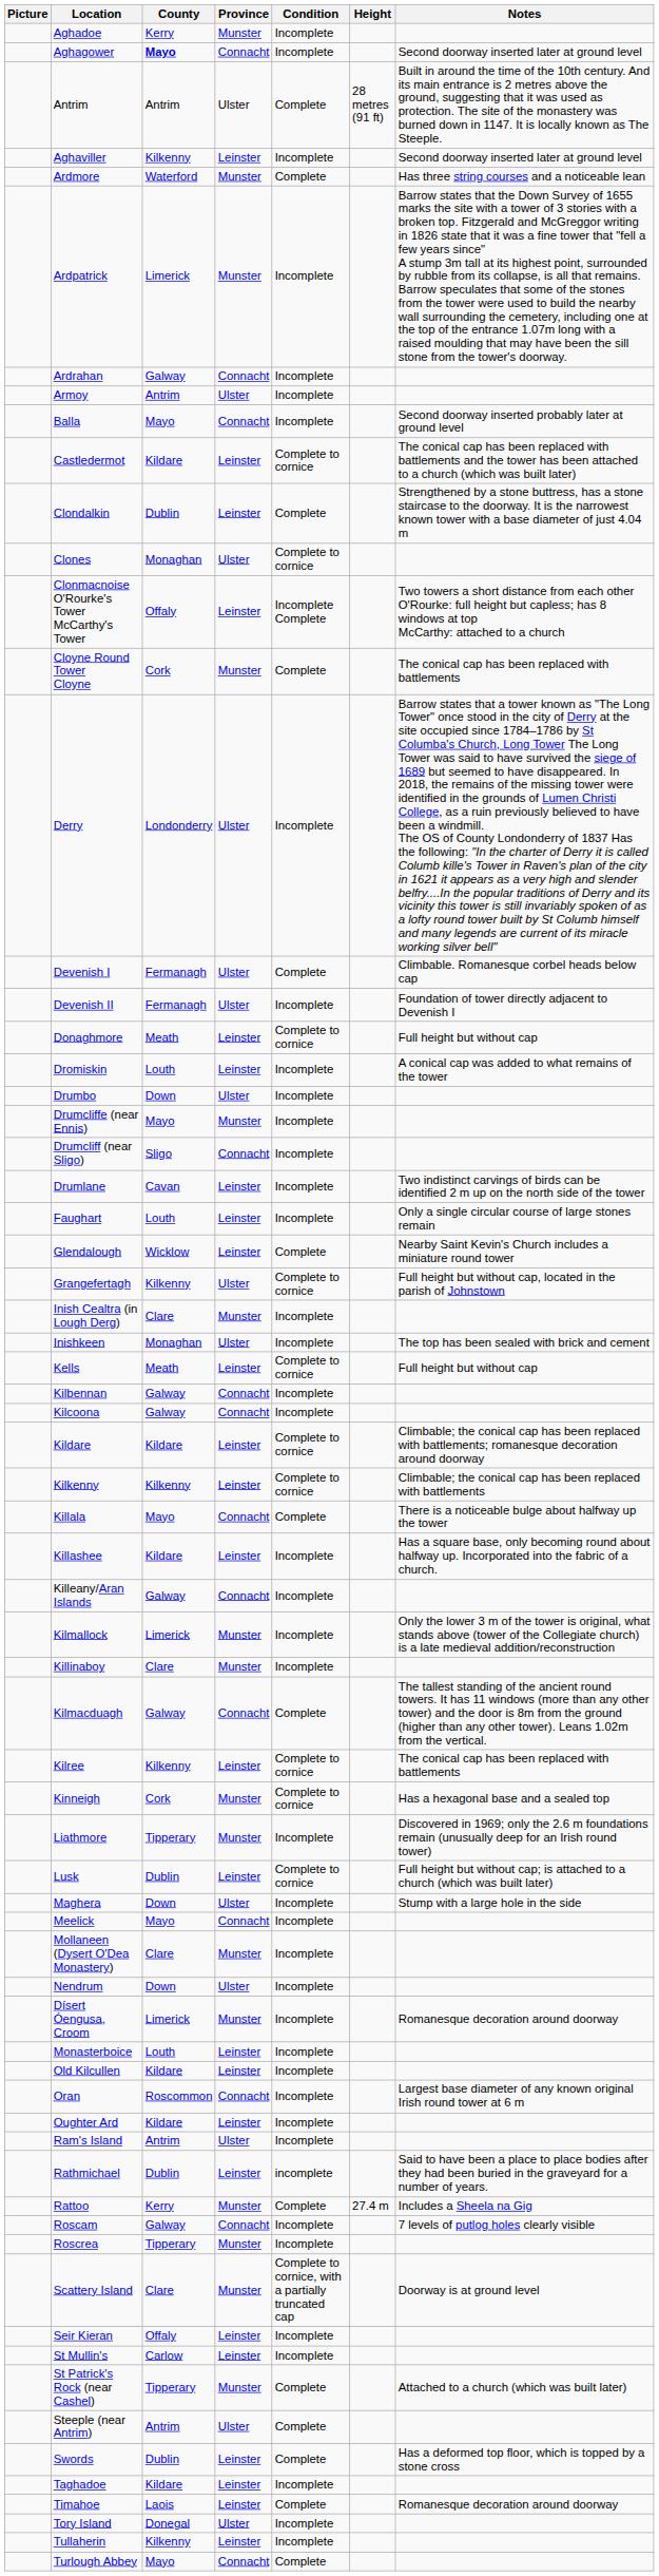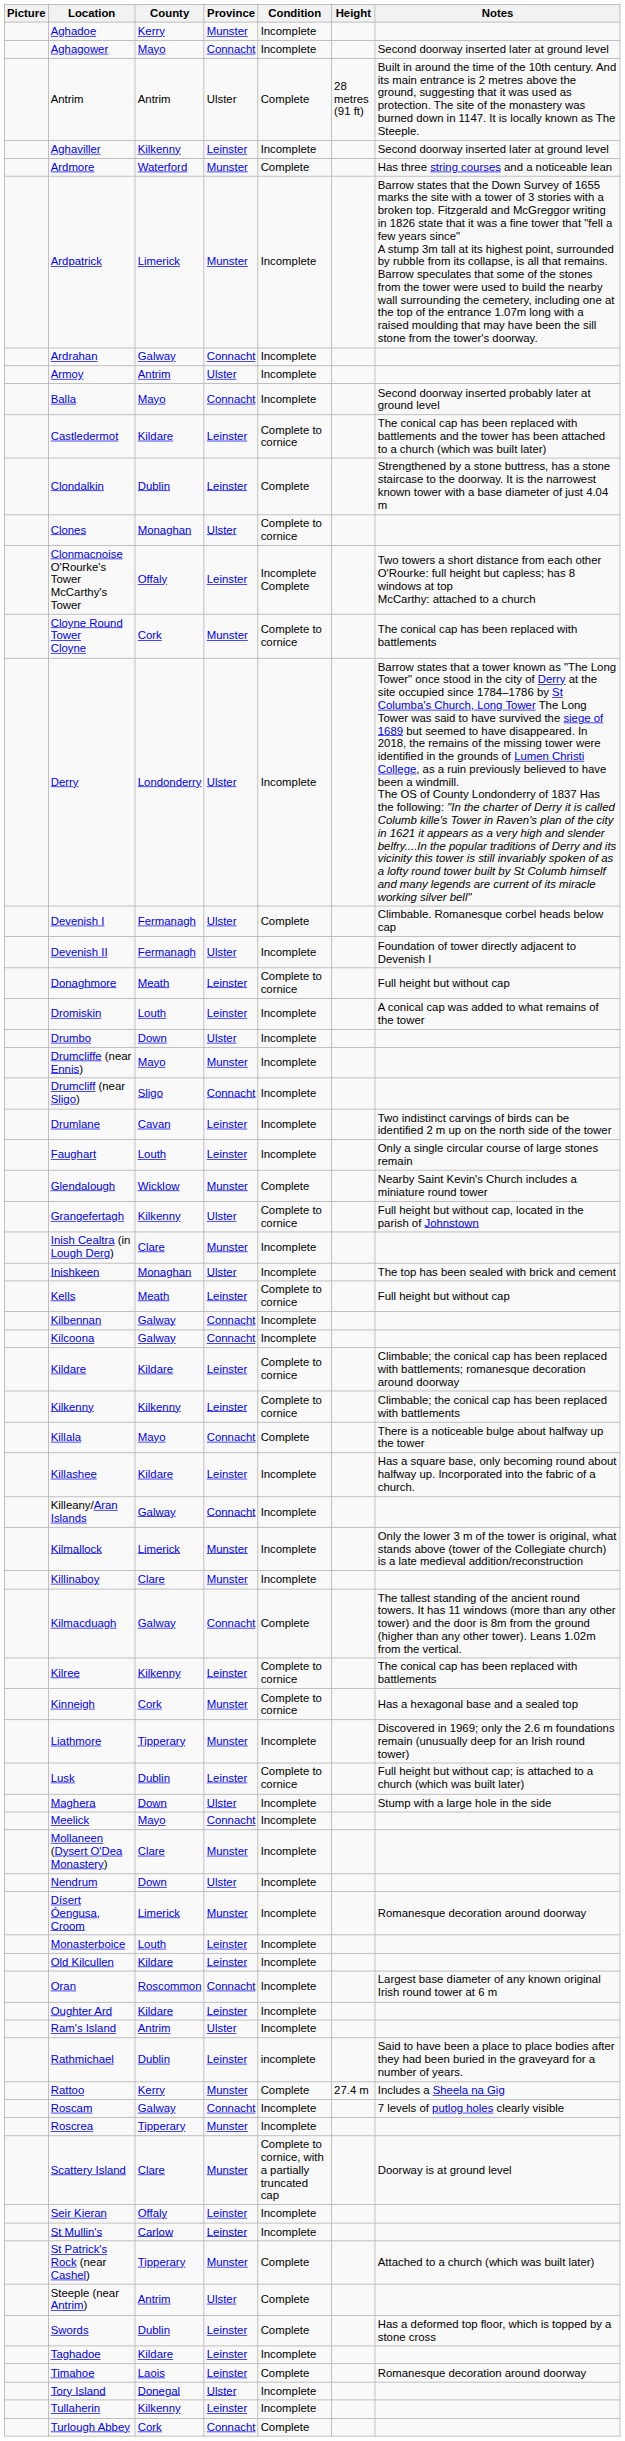Aghagower | County: bold -> normal
Cloyne Round Tower Cloyne | Condition: Complete -> Complete to cornice
Glendalough | Province: Leinster -> Munster
Turlough Abbey | County: Mayo -> Cork
